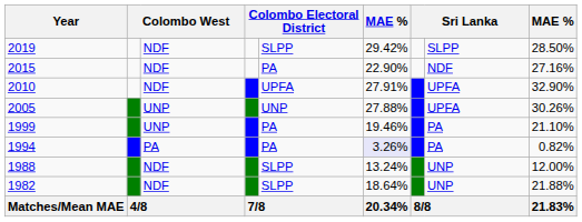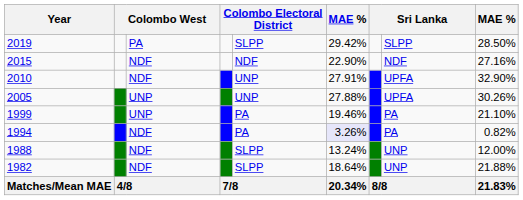2019 | column 3: NDF -> PA
2015 | column 5: PA -> NDF
2010 | column 5: UPFA -> UNP
1994 | column 3: PA -> NDF
